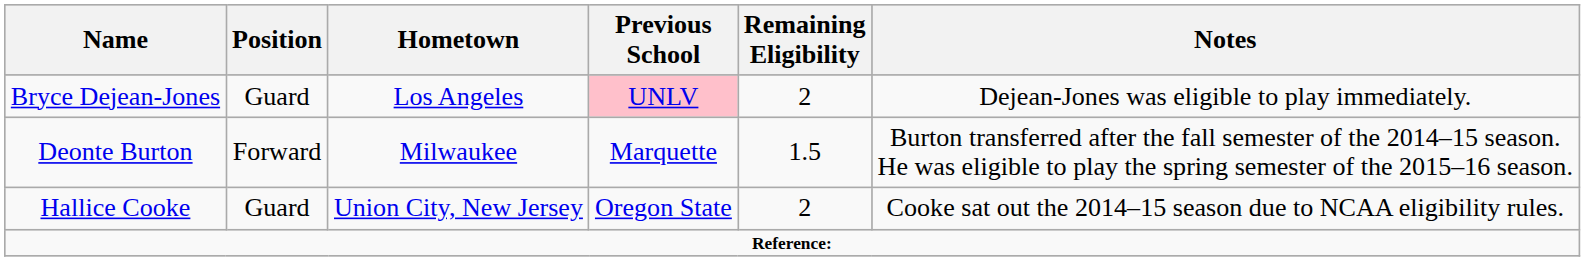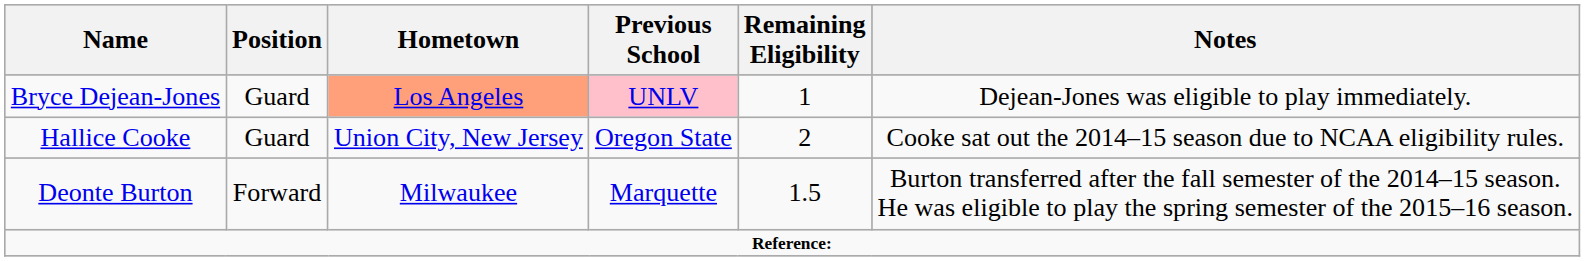Bryce Dejean-Jones | Hometown: no background -> lightsalmon background
Bryce Dejean-Jones | Remaining Eligibility: 2 -> 1
rows swapped: Hallice Cooke <-> Deonte Burton
